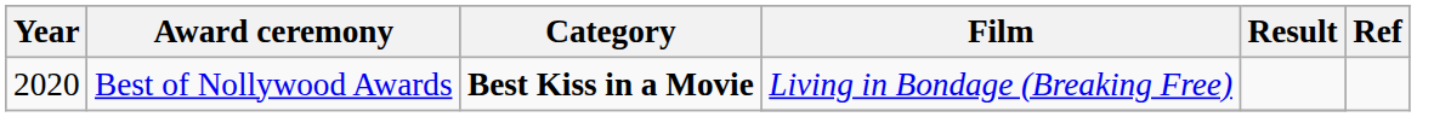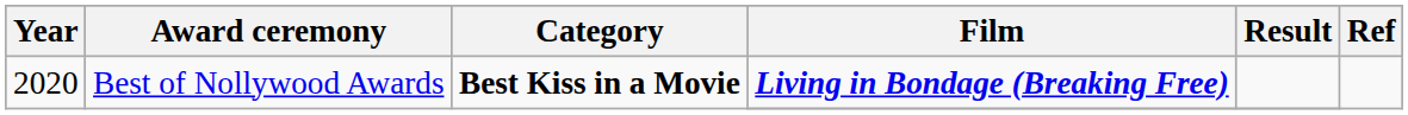row 2 | Film: normal -> bold
